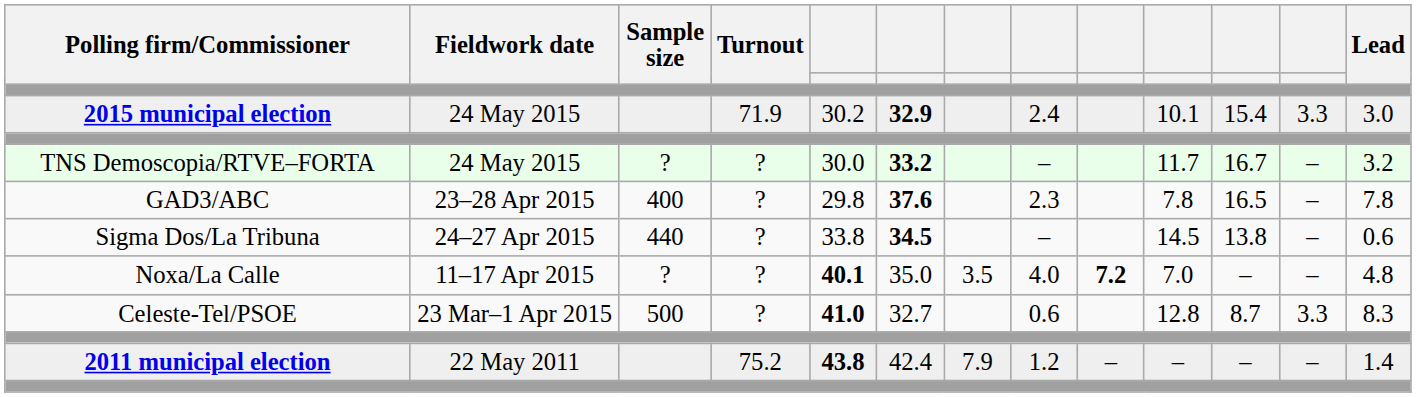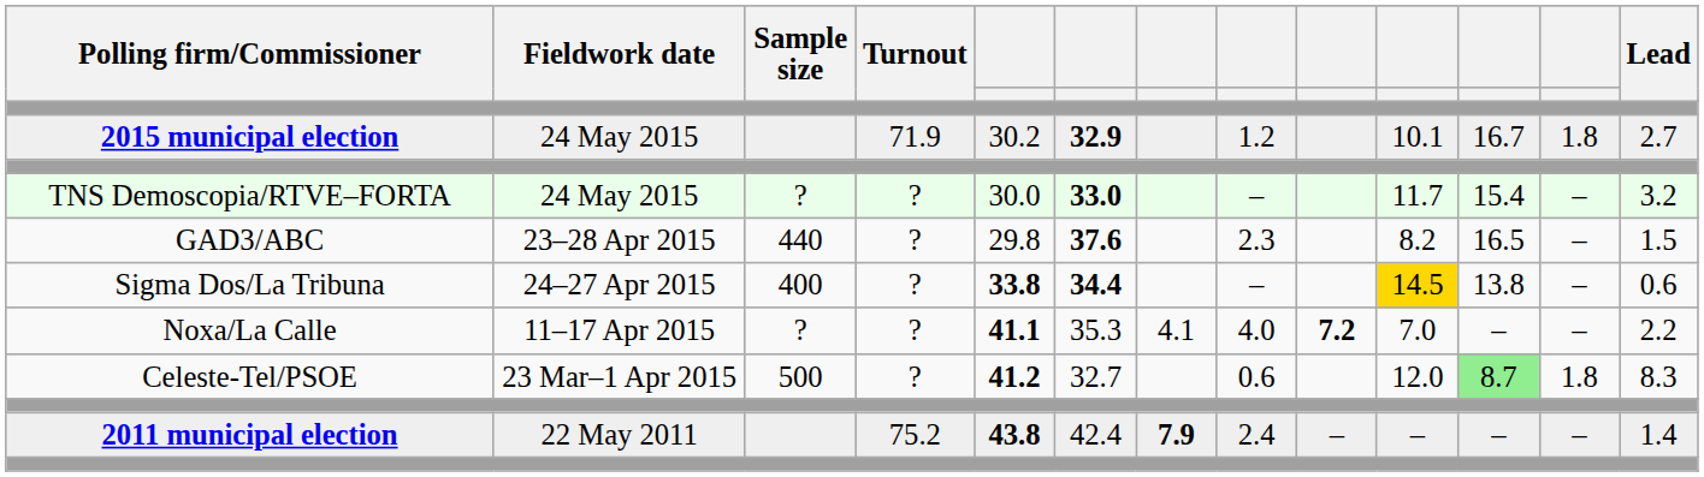2015 municipal election | column 8: 2.4 -> 1.2
2015 municipal election | column 11: 15.4 -> 16.7
2015 municipal election | column 12: 3.3 -> 1.8
2015 municipal election | Lead: 3.0 -> 2.7
TNS Demoscopia/RTVE–FORTA | column 6: 33.2 -> 33.0
TNS Demoscopia/RTVE–FORTA | column 11: 16.7 -> 15.4
GAD3/ABC | Sample size: 400 -> 440
GAD3/ABC | column 10: 7.8 -> 8.2
GAD3/ABC | Lead: 7.8 -> 1.5
Sigma Dos/La Tribuna | Sample size: 440 -> 400
Sigma Dos/La Tribuna | column 5: normal -> bold
Sigma Dos/La Tribuna | column 6: 34.5 -> 34.4
Sigma Dos/La Tribuna | column 10: no background -> gold background
Noxa/La Calle | column 5: 40.1 -> 41.1
Noxa/La Calle | column 6: 35.0 -> 35.3
Noxa/La Calle | column 7: 3.5 -> 4.1
Noxa/La Calle | Lead: 4.8 -> 2.2
Celeste-Tel/PSOE | column 5: 41.0 -> 41.2
Celeste-Tel/PSOE | column 10: 12.8 -> 12.0
Celeste-Tel/PSOE | column 11: no background -> lightgreen background
Celeste-Tel/PSOE | column 12: 3.3 -> 1.8
2011 municipal election | column 7: normal -> bold
2011 municipal election | column 8: 1.2 -> 2.4
